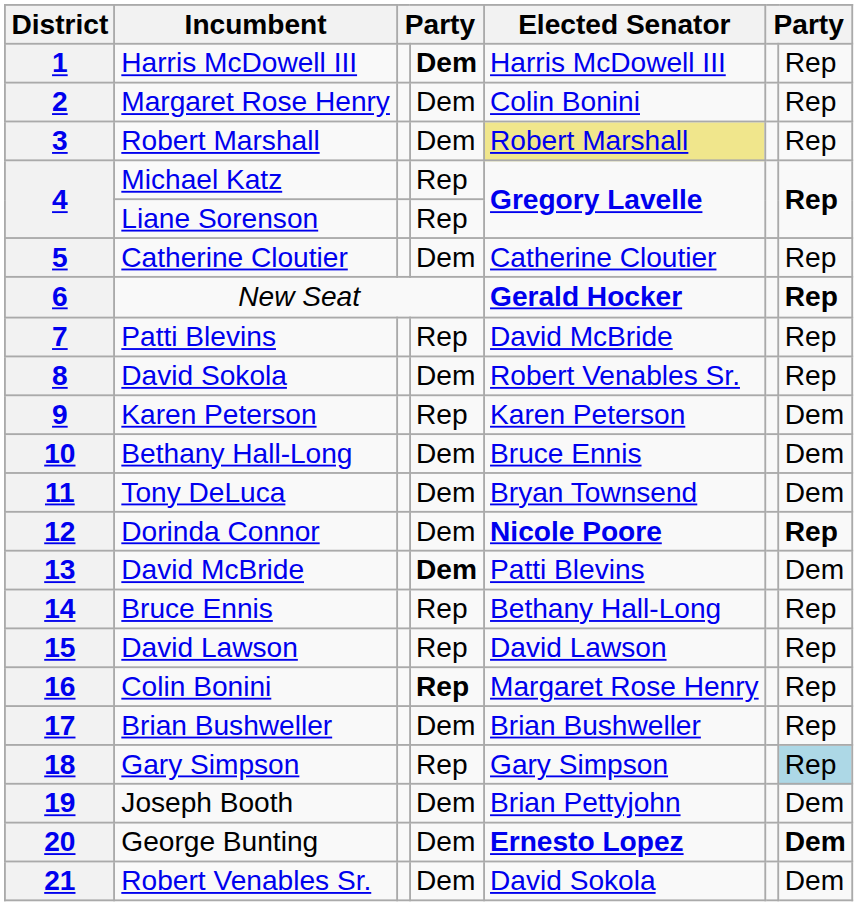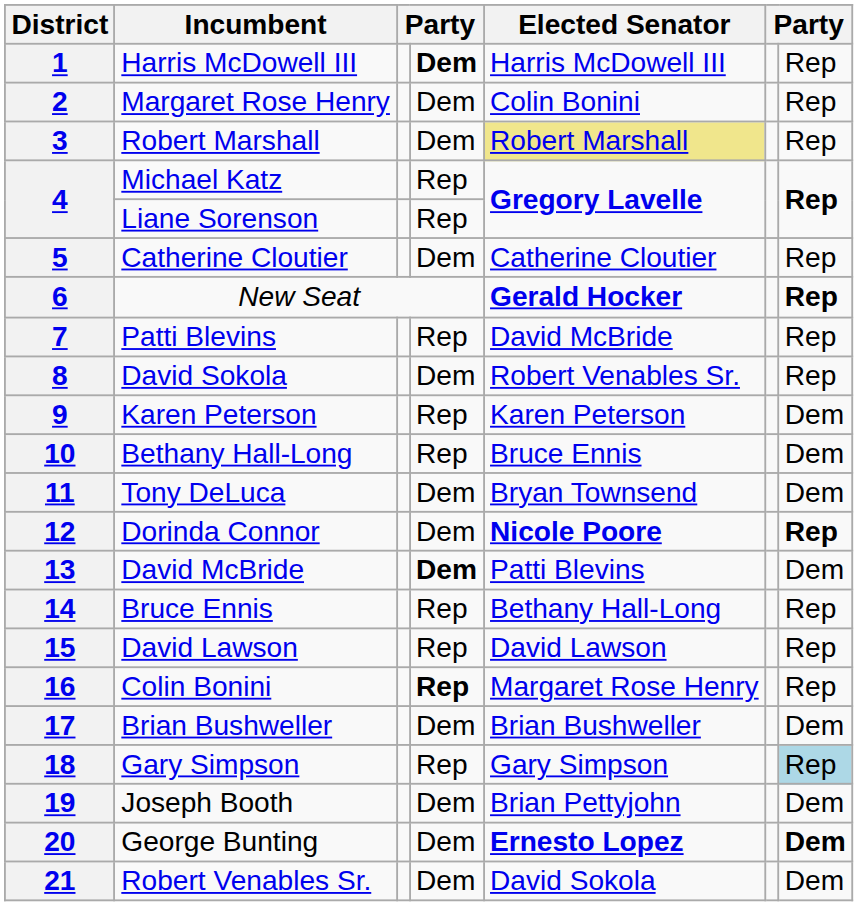10 | column 4: Dem -> Rep
17 | column 7: Rep -> Dem
